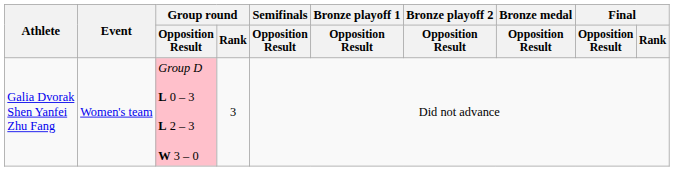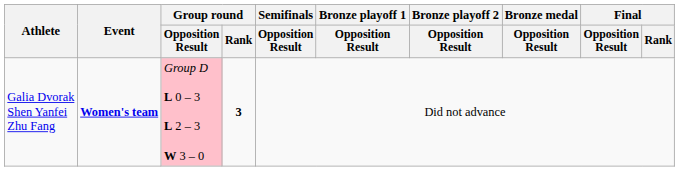Galia Dvorak Shen Yanfei Zhu Fang | Event: normal -> bold
Galia Dvorak Shen Yanfei Zhu Fang | Group round / Rank: normal -> bold
